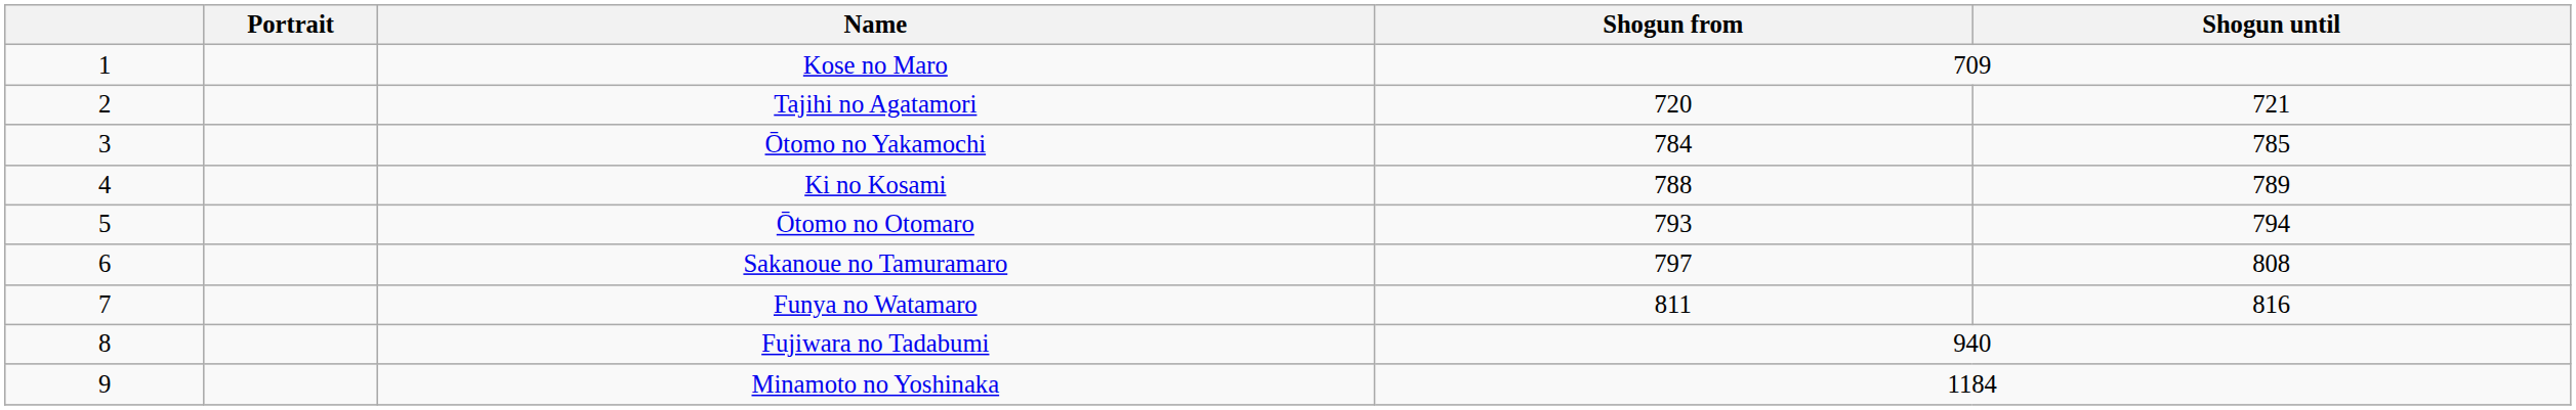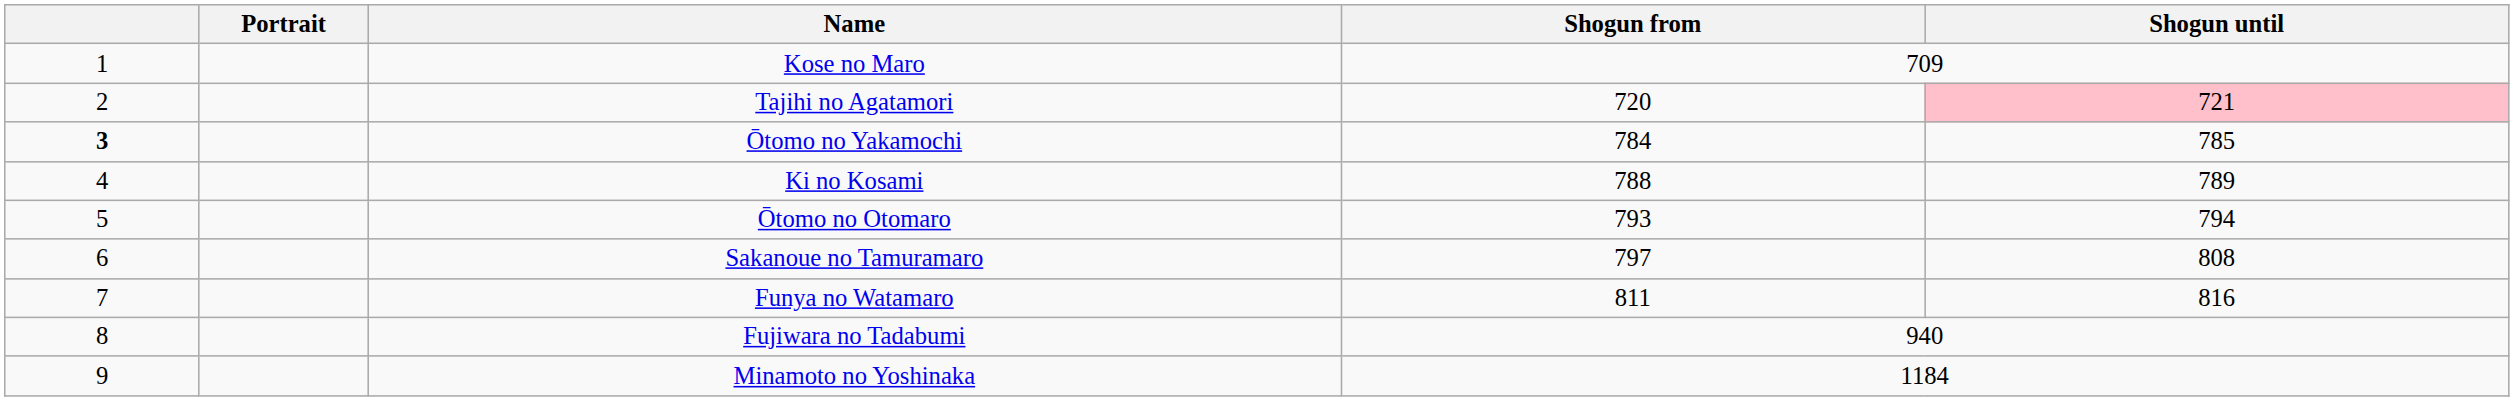Tajihi no Agatamori | Shogun until: no background -> pink background
Ōtomo no Yakamochi | column 1: normal -> bold
